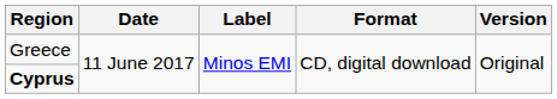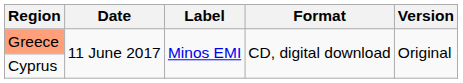Greece | Region: no background -> lightsalmon background
Cyprus | Region: bold -> normal
